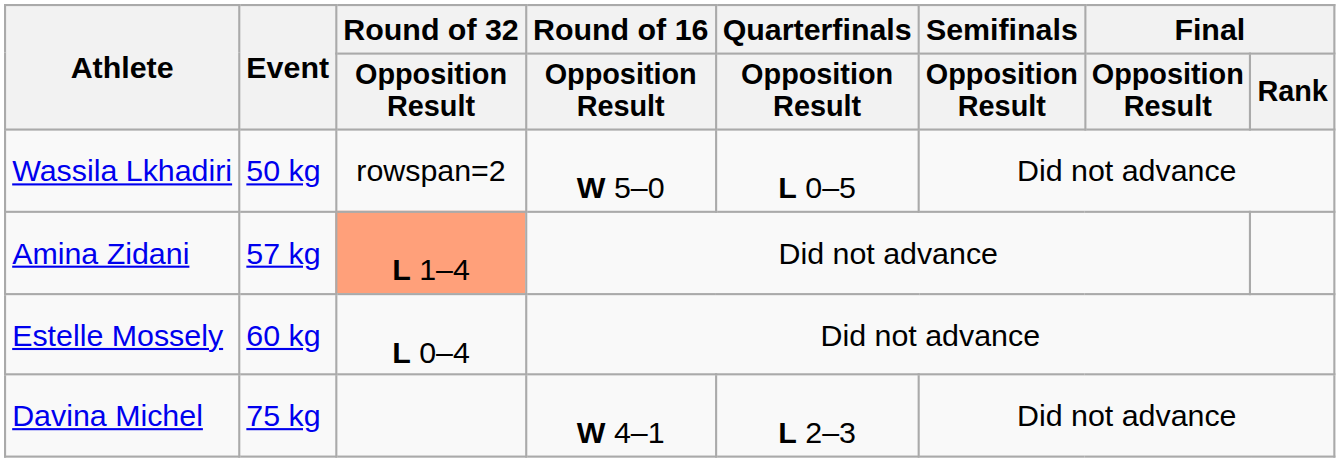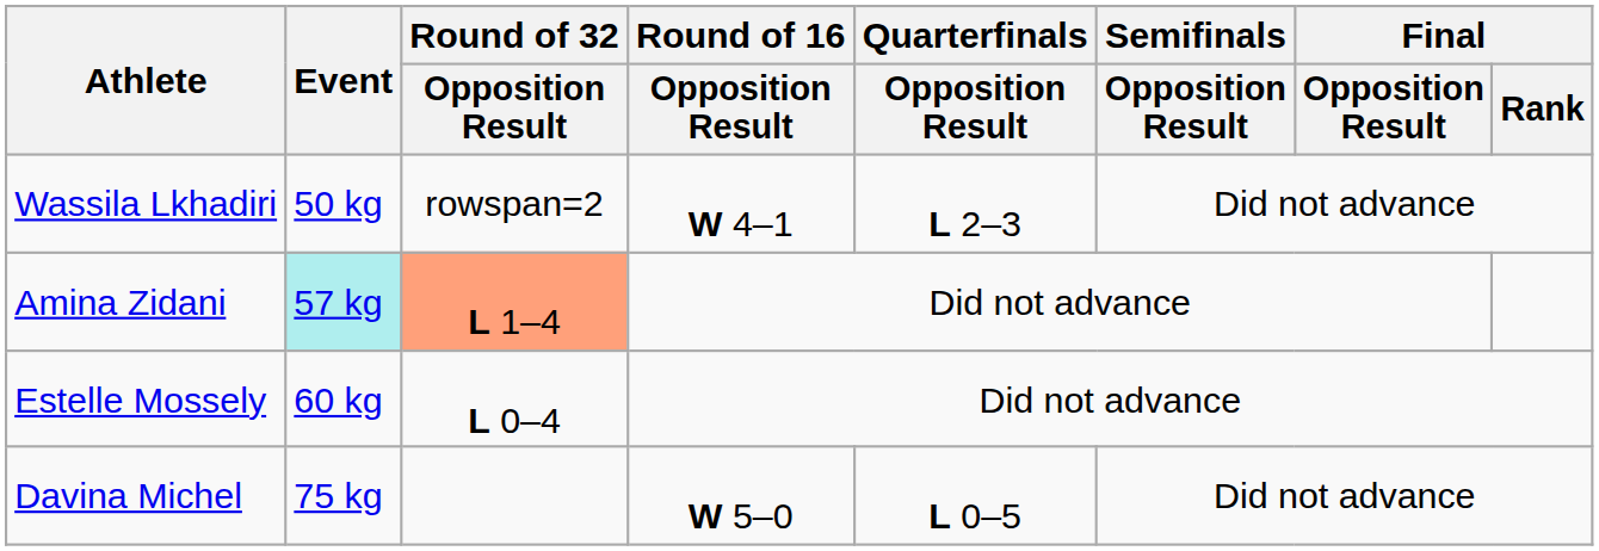Wassila Lkhadiri | Round of 16 / Opposition Result: W 5–0 -> W 4–1
Wassila Lkhadiri | Quarterfinals / Opposition Result: L 0–5 -> L 2–3
Amina Zidani | Event: no background -> paleturquoise background
Davina Michel | Round of 16 / Opposition Result: W 4–1 -> W 5–0
Davina Michel | Quarterfinals / Opposition Result: L 2–3 -> L 0–5
